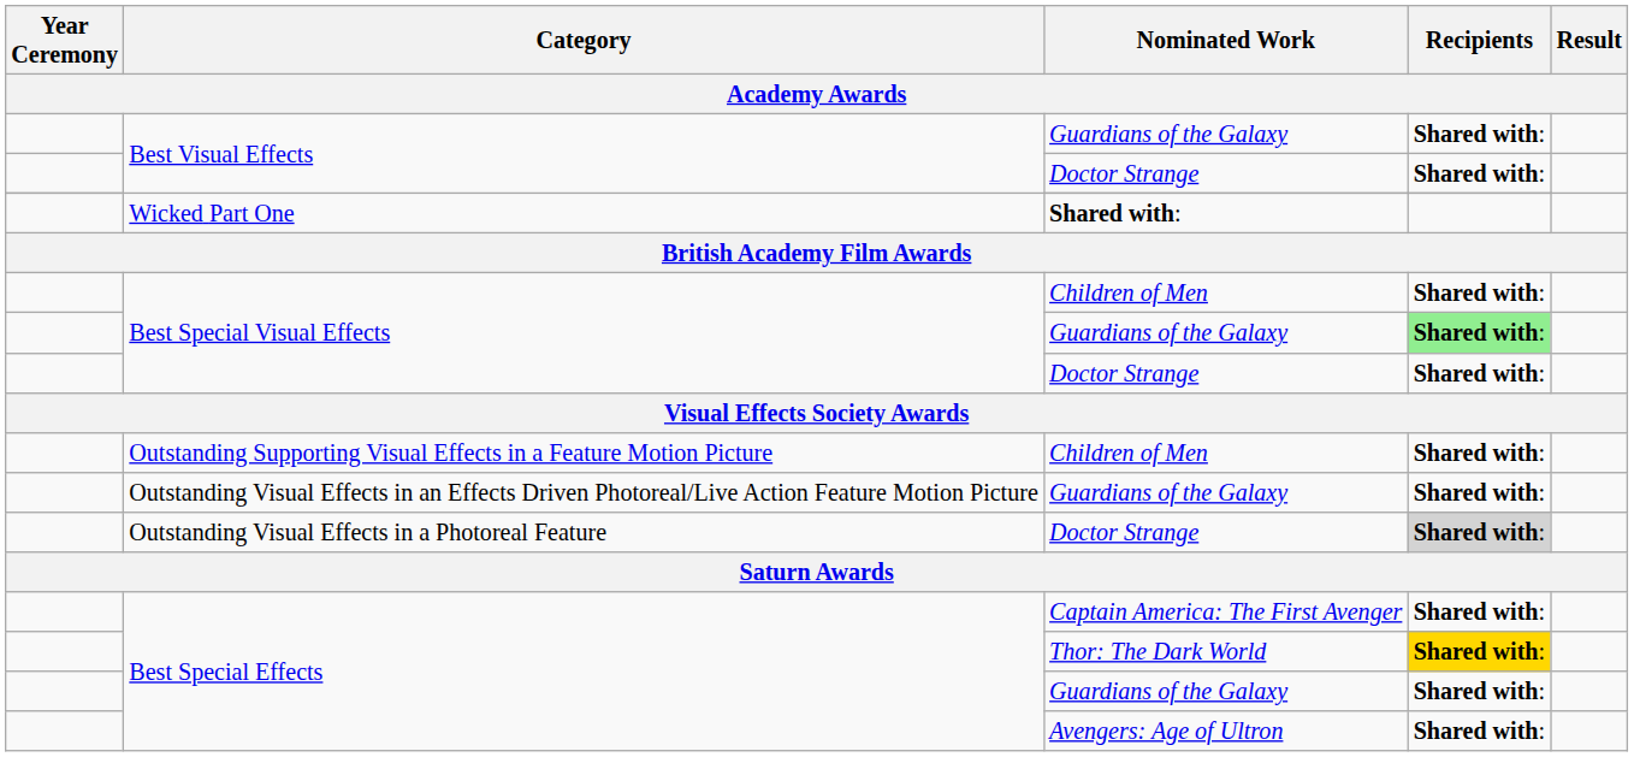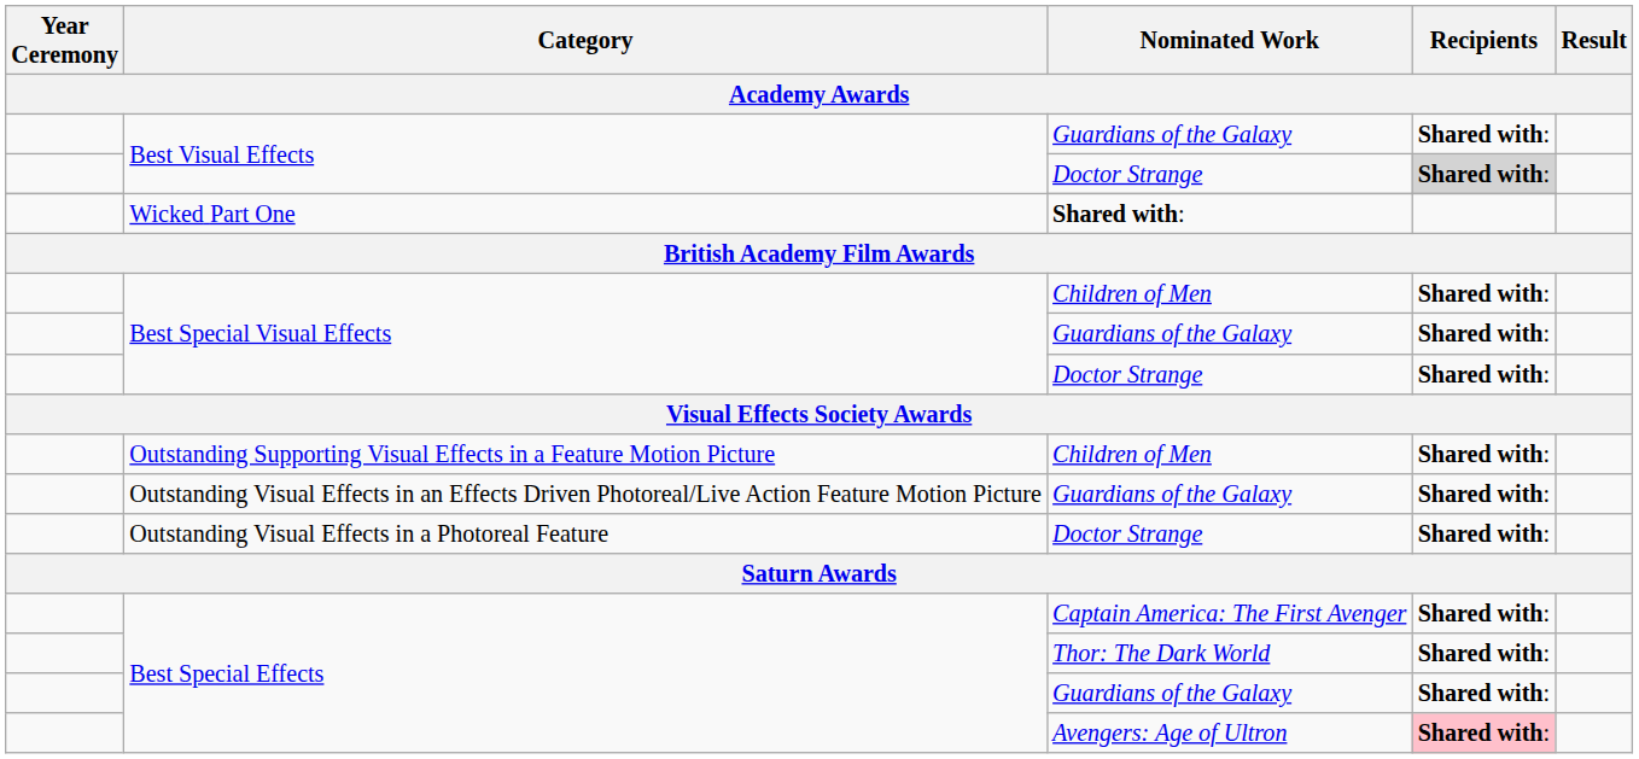Best Visual Effects / Doctor Strange | Recipients: no background -> lightgrey background
Best Special Visual Effects / Guardians of the Galaxy | Recipients: lightgreen background -> no background
Outstanding Visual Effects in a Photoreal Feature | Recipients: lightgrey background -> no background
Best Special Effects / Thor: The Dark World | Recipients: gold background -> no background
Best Special Effects / Avengers: Age of Ultron | Recipients: no background -> pink background
